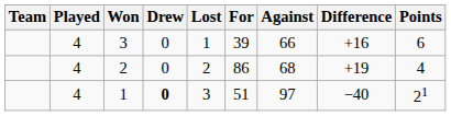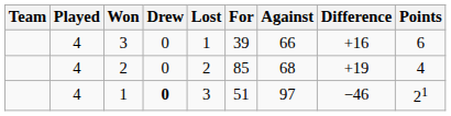row 3 | For: 86 -> 85
row 4 | Difference: −40 -> −46
